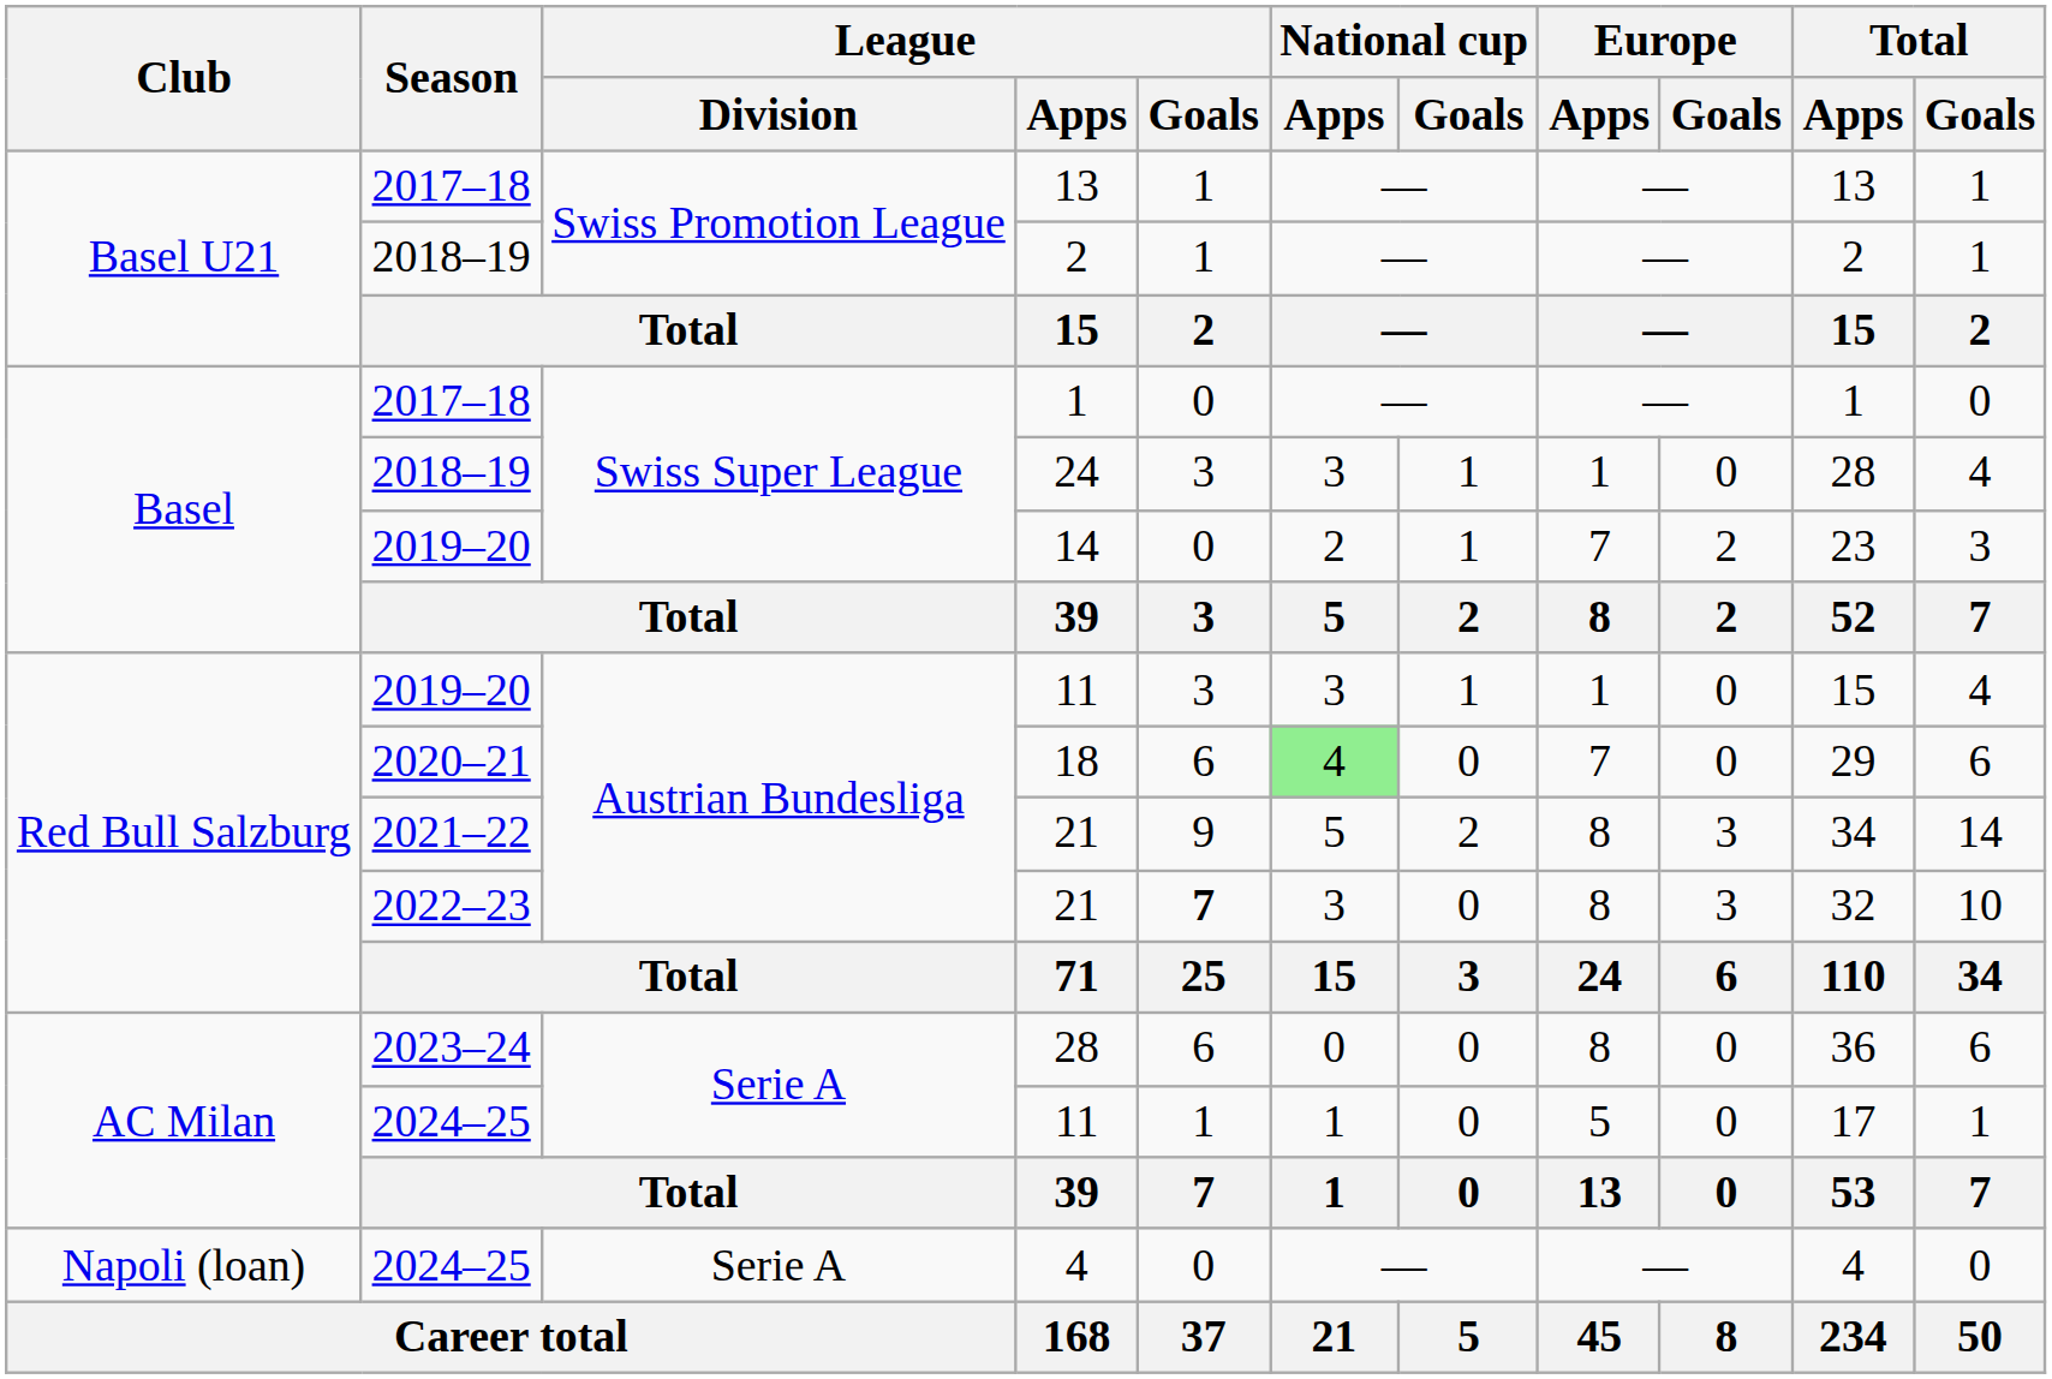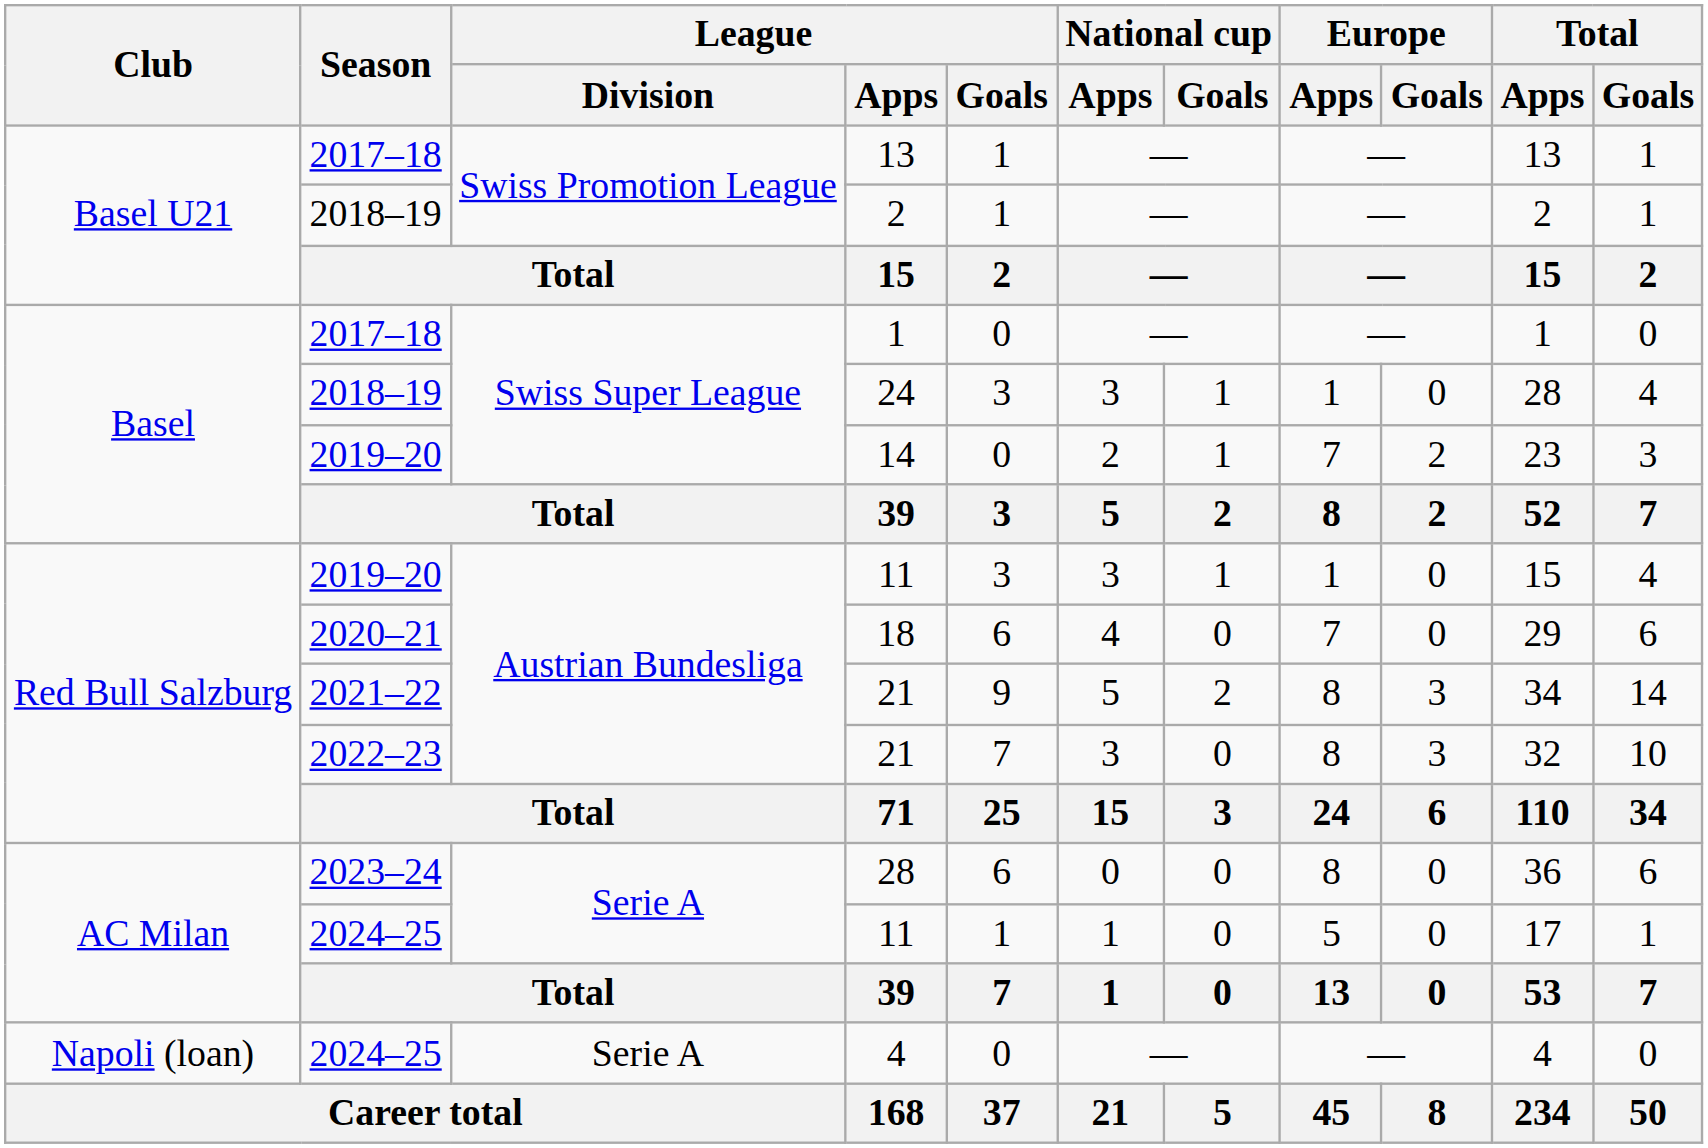18 | National cup / Apps: lightgreen background -> no background
2022–23 / 21 | League / Goals: bold -> normal
